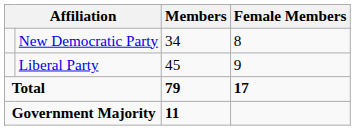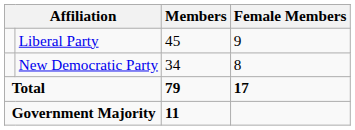rows swapped: Liberal Party <-> New Democratic Party
